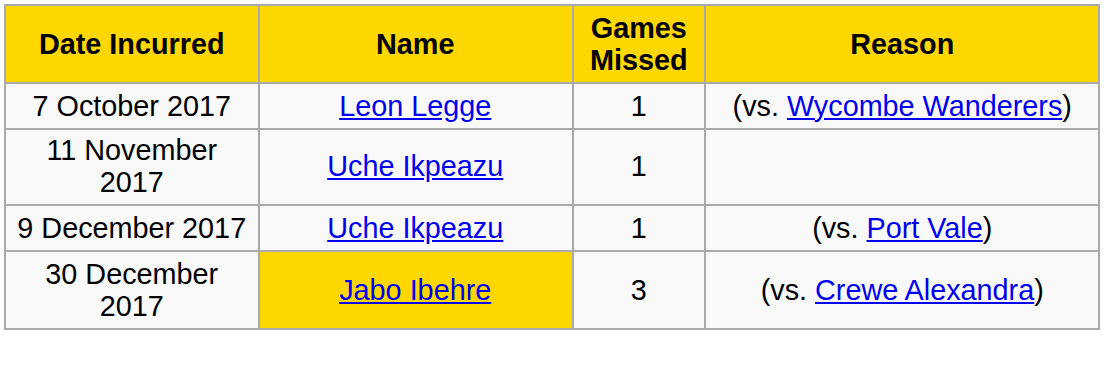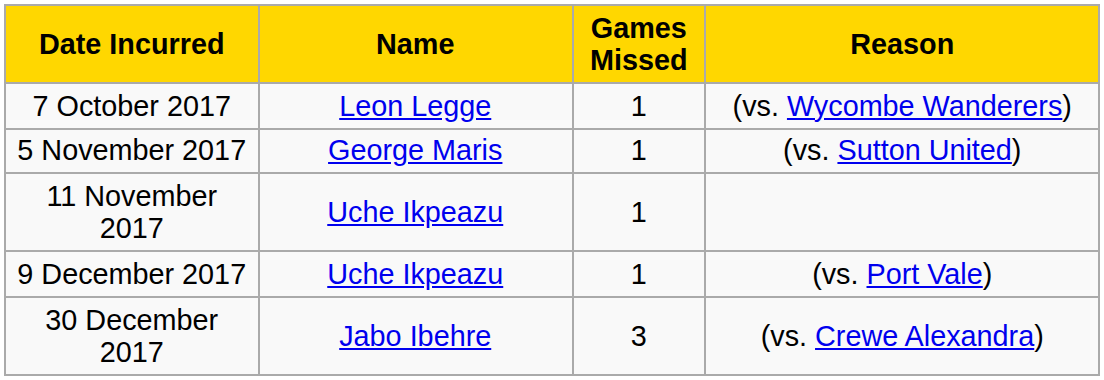+ row: 5 November 2017 | George Maris | 1 | (vs. Sutton United)
30 December 2017 | Name: gold background -> no background
